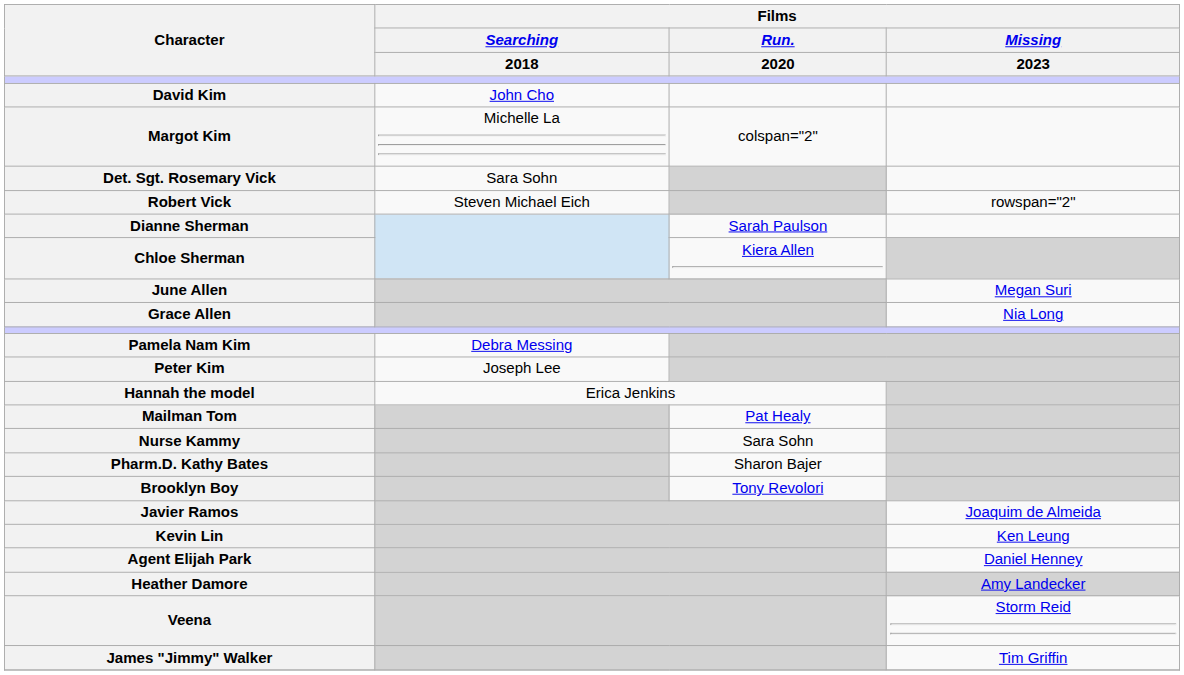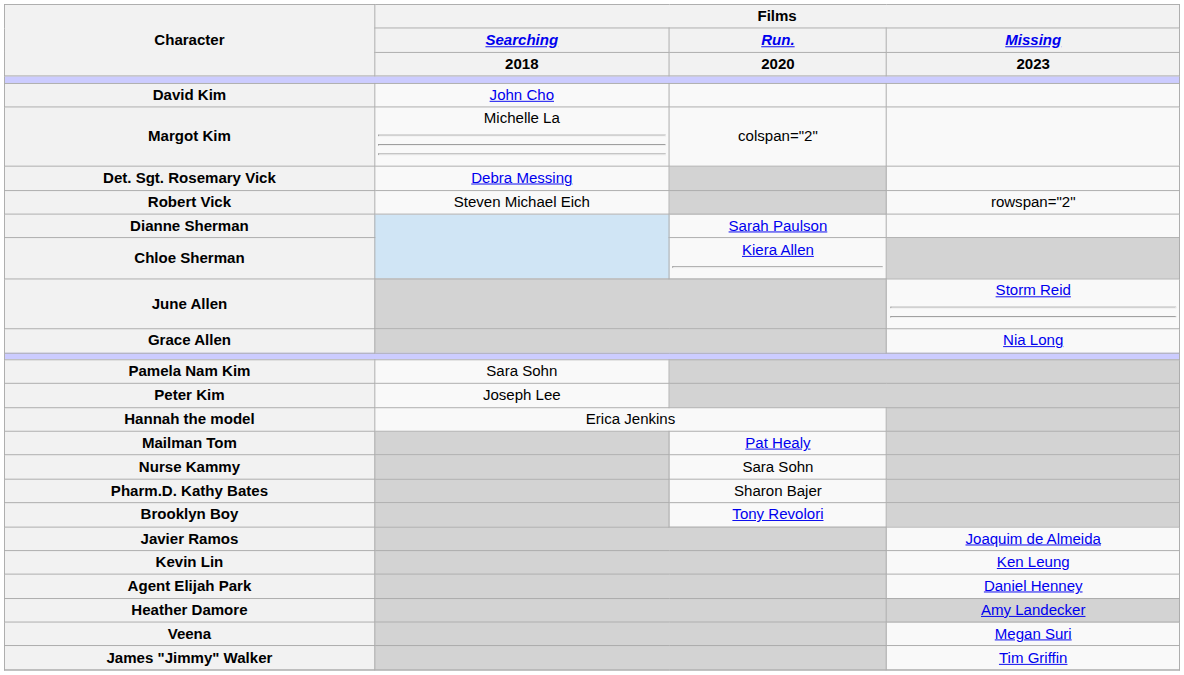Det. Sgt. Rosemary Vick | Films / Searching / 2018: Sara Sohn -> Debra Messing
June Allen | Films / Missing / 2023: Megan Suri -> Storm Reid
Pamela Nam Kim | Films / Searching / 2018: Debra Messing -> Sara Sohn
Veena | Films / Missing / 2023: Storm Reid -> Megan Suri
